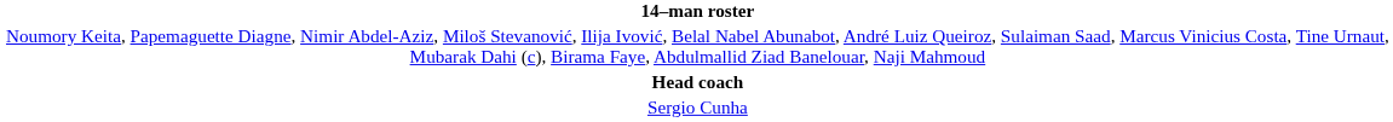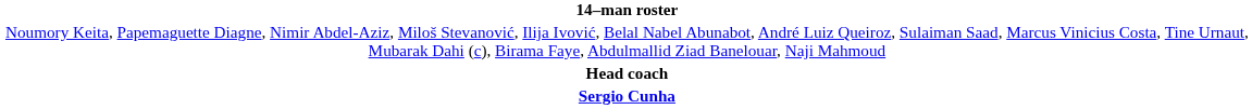row 4 | column 1: normal -> bold
